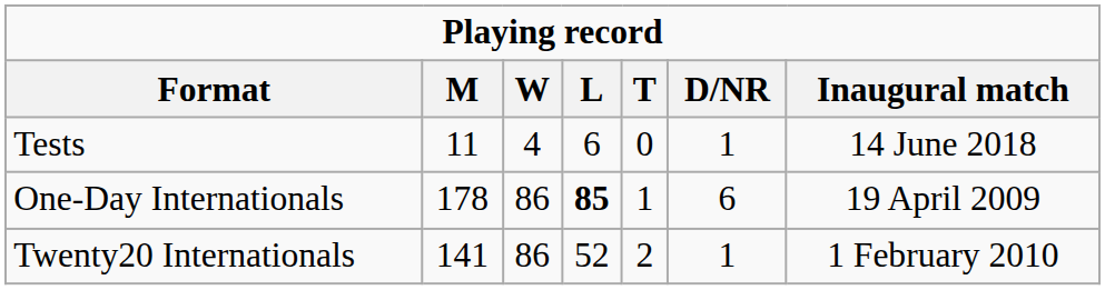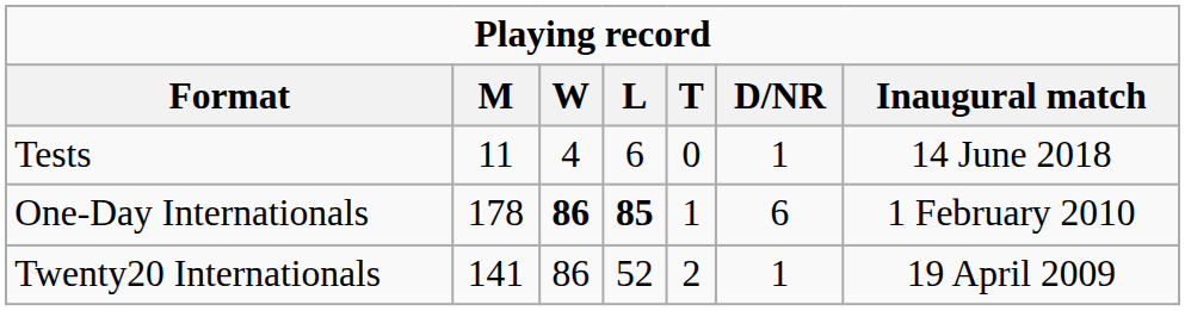One-Day Internationals | W: normal -> bold
One-Day Internationals | Inaugural match: 19 April 2009 -> 1 February 2010
Twenty20 Internationals | Inaugural match: 1 February 2010 -> 19 April 2009
